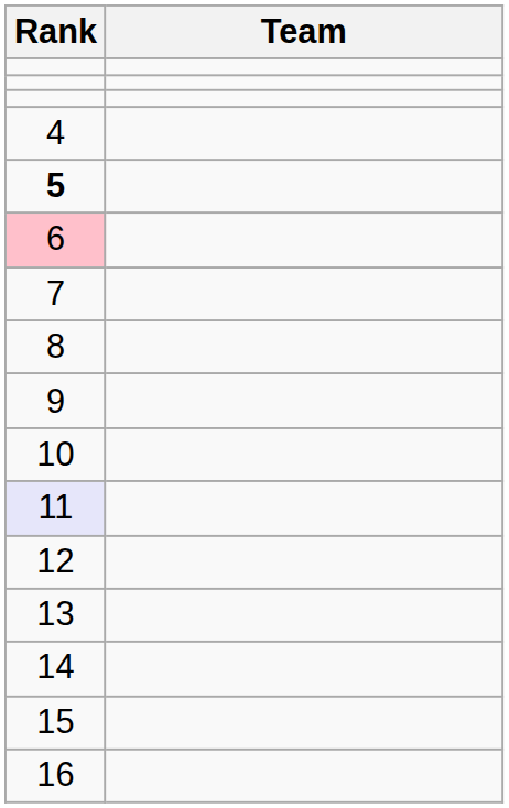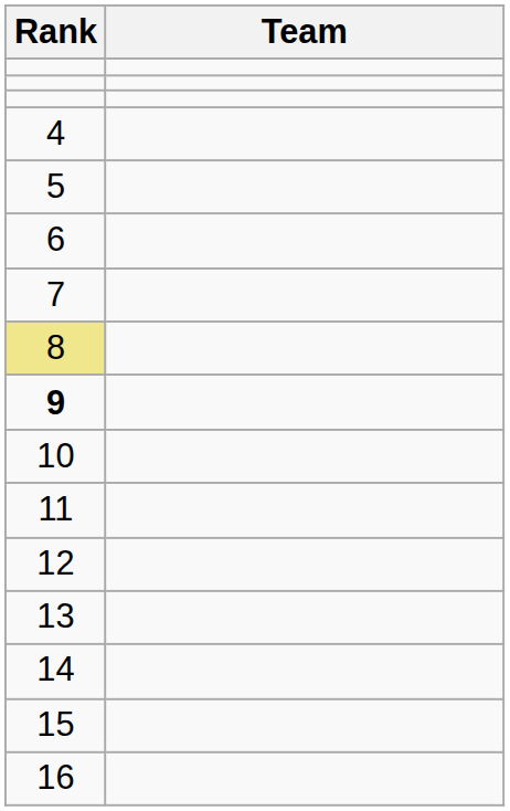row 6 | Rank: bold -> normal
row 7 | Rank: pink background -> no background
row 9 | Rank: no background -> khaki background
row 10 | Rank: normal -> bold
row 12 | Rank: lavender background -> no background
